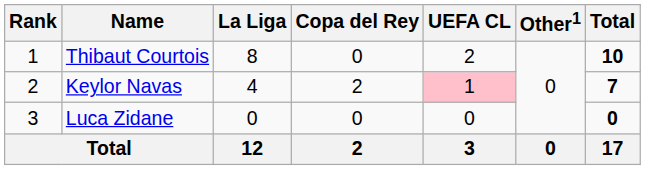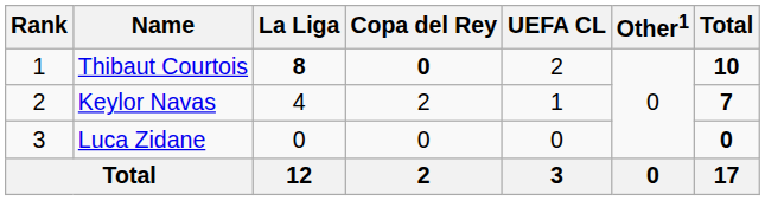Thibaut Courtois | La Liga: normal -> bold
Thibaut Courtois | Copa del Rey: normal -> bold
Keylor Navas | UEFA CL: pink background -> no background
